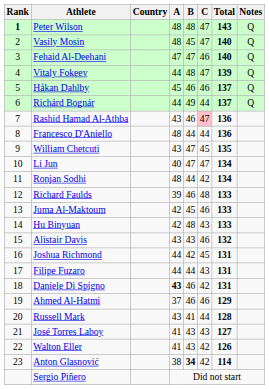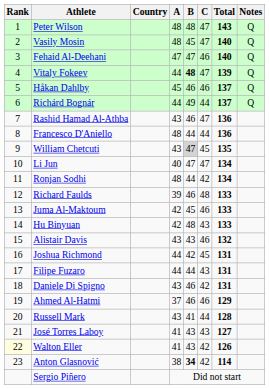Peter Wilson | Rank: bold -> normal
Vitaly Fokeev | B: normal -> bold
Rashid Hamad Al-Athba | C: pink background -> no background
William Chetcuti | B: no background -> lightgrey background
Daniele Di Spigno | A: bold -> normal
Walton Eller | Rank: no background -> lightyellow background
